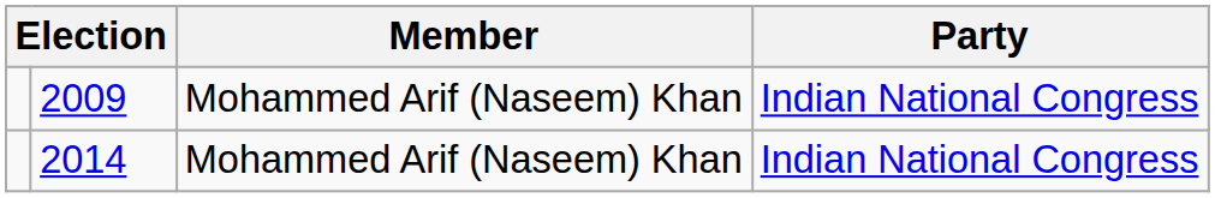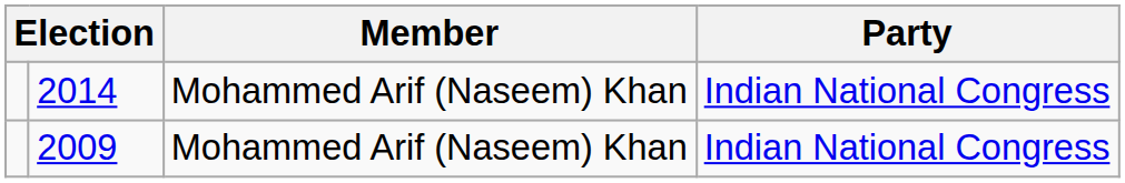rows swapped: 2009 <-> 2014
